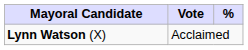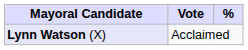Lynn Watson (X) | Mayoral Candidate: no background -> lavender background
